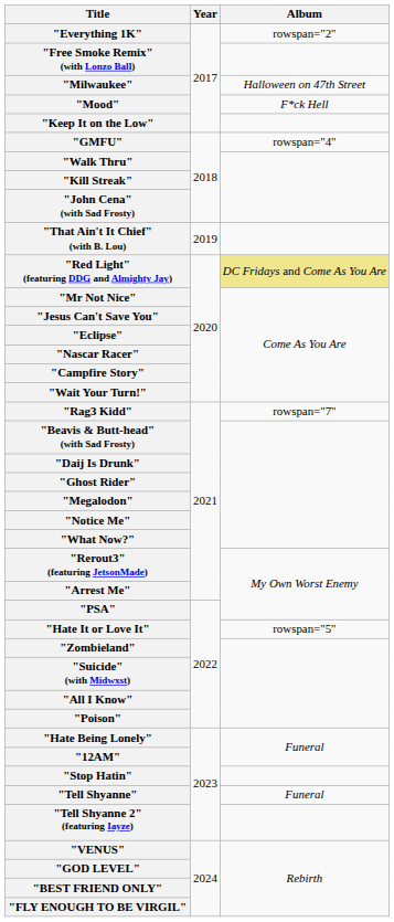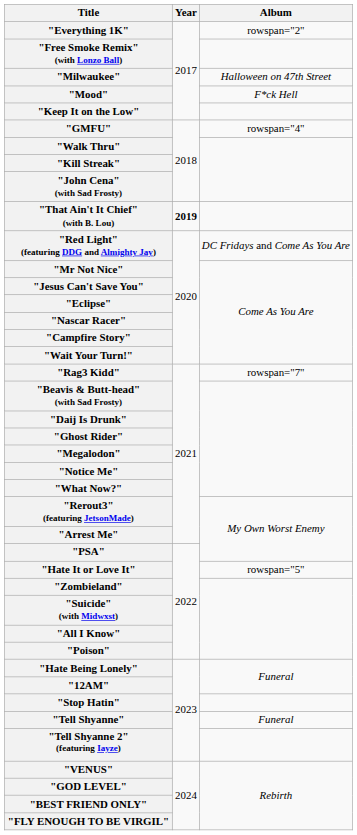"That Ain't It Chief" (with B. Lou) | Year: normal -> bold
"Red Light" (featuring DDG and Almighty Jay) | Album: khaki background -> no background
